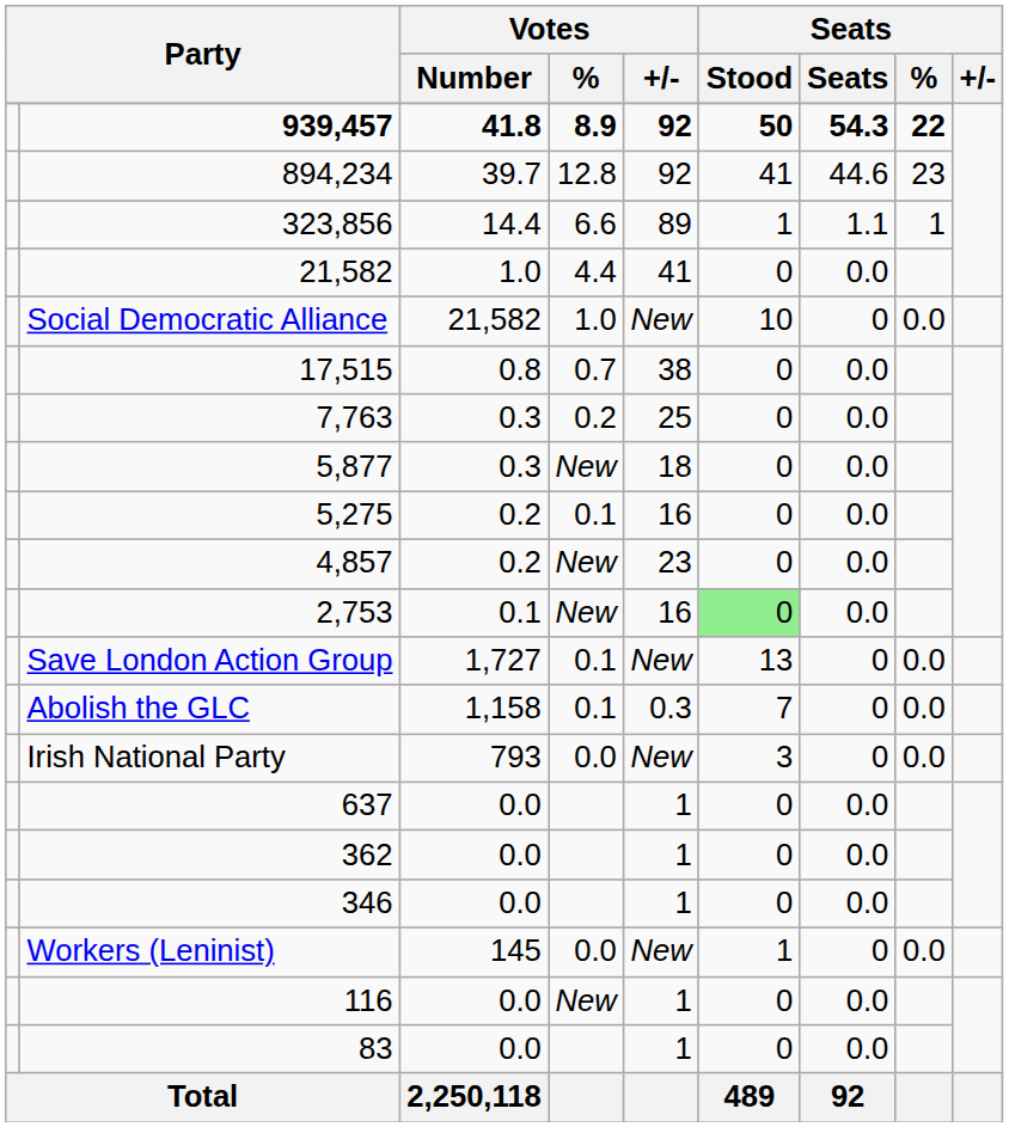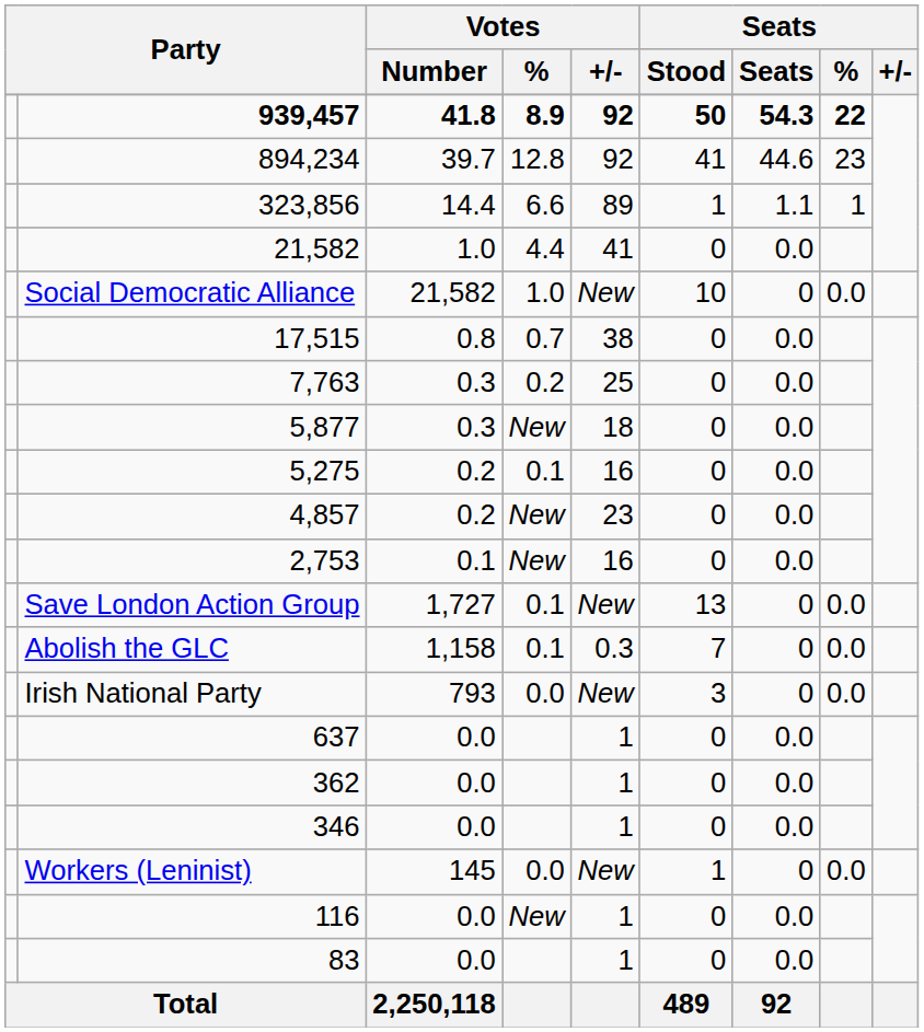2,753 | Seats / Stood: lightgreen background -> no background
